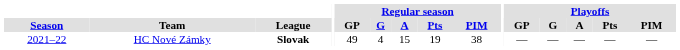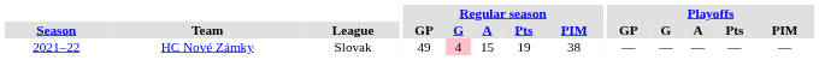HC Nové Zámky | League: bold -> normal
HC Nové Zámky | Regular season / G: no background -> pink background
